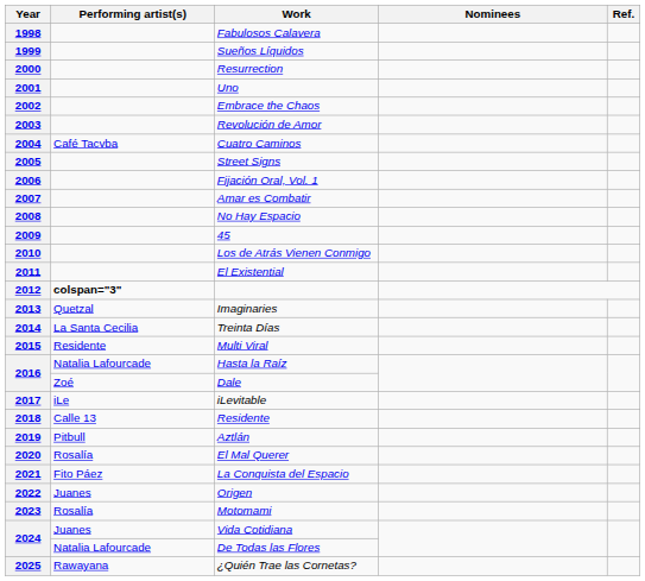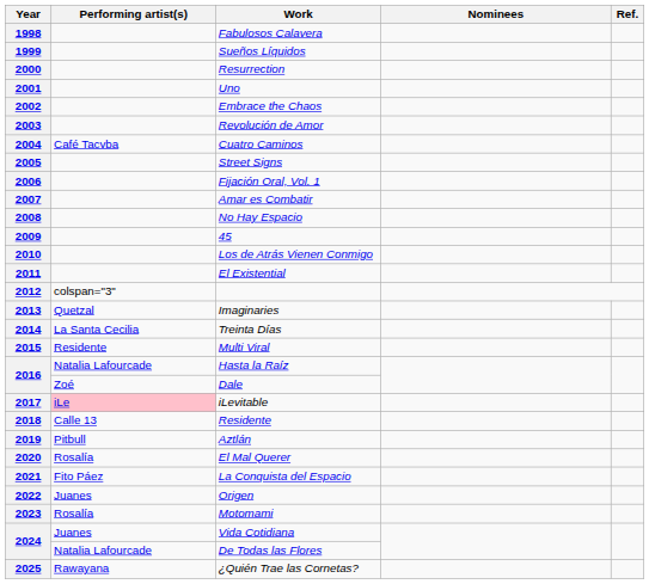2012 | Performing artist(s): bold -> normal
2017 | Performing artist(s): no background -> pink background
